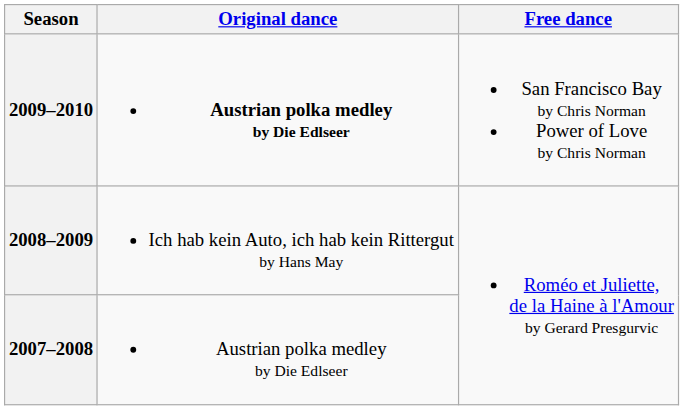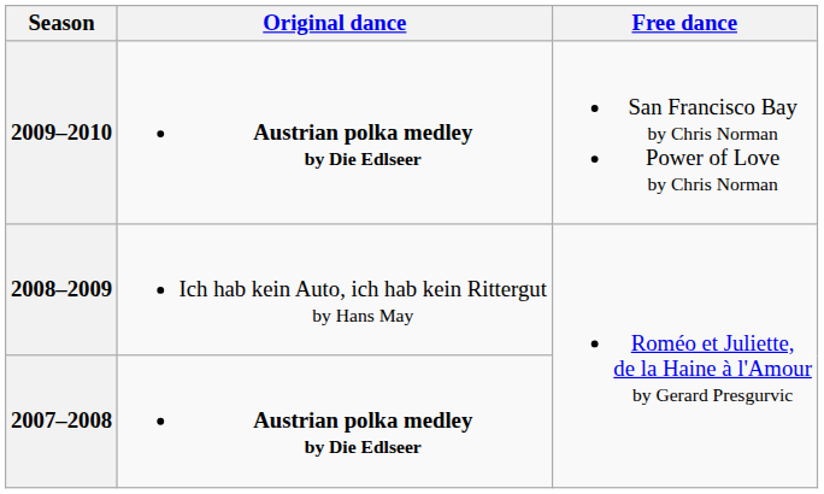2007–2008 | Original dance: normal -> bold
